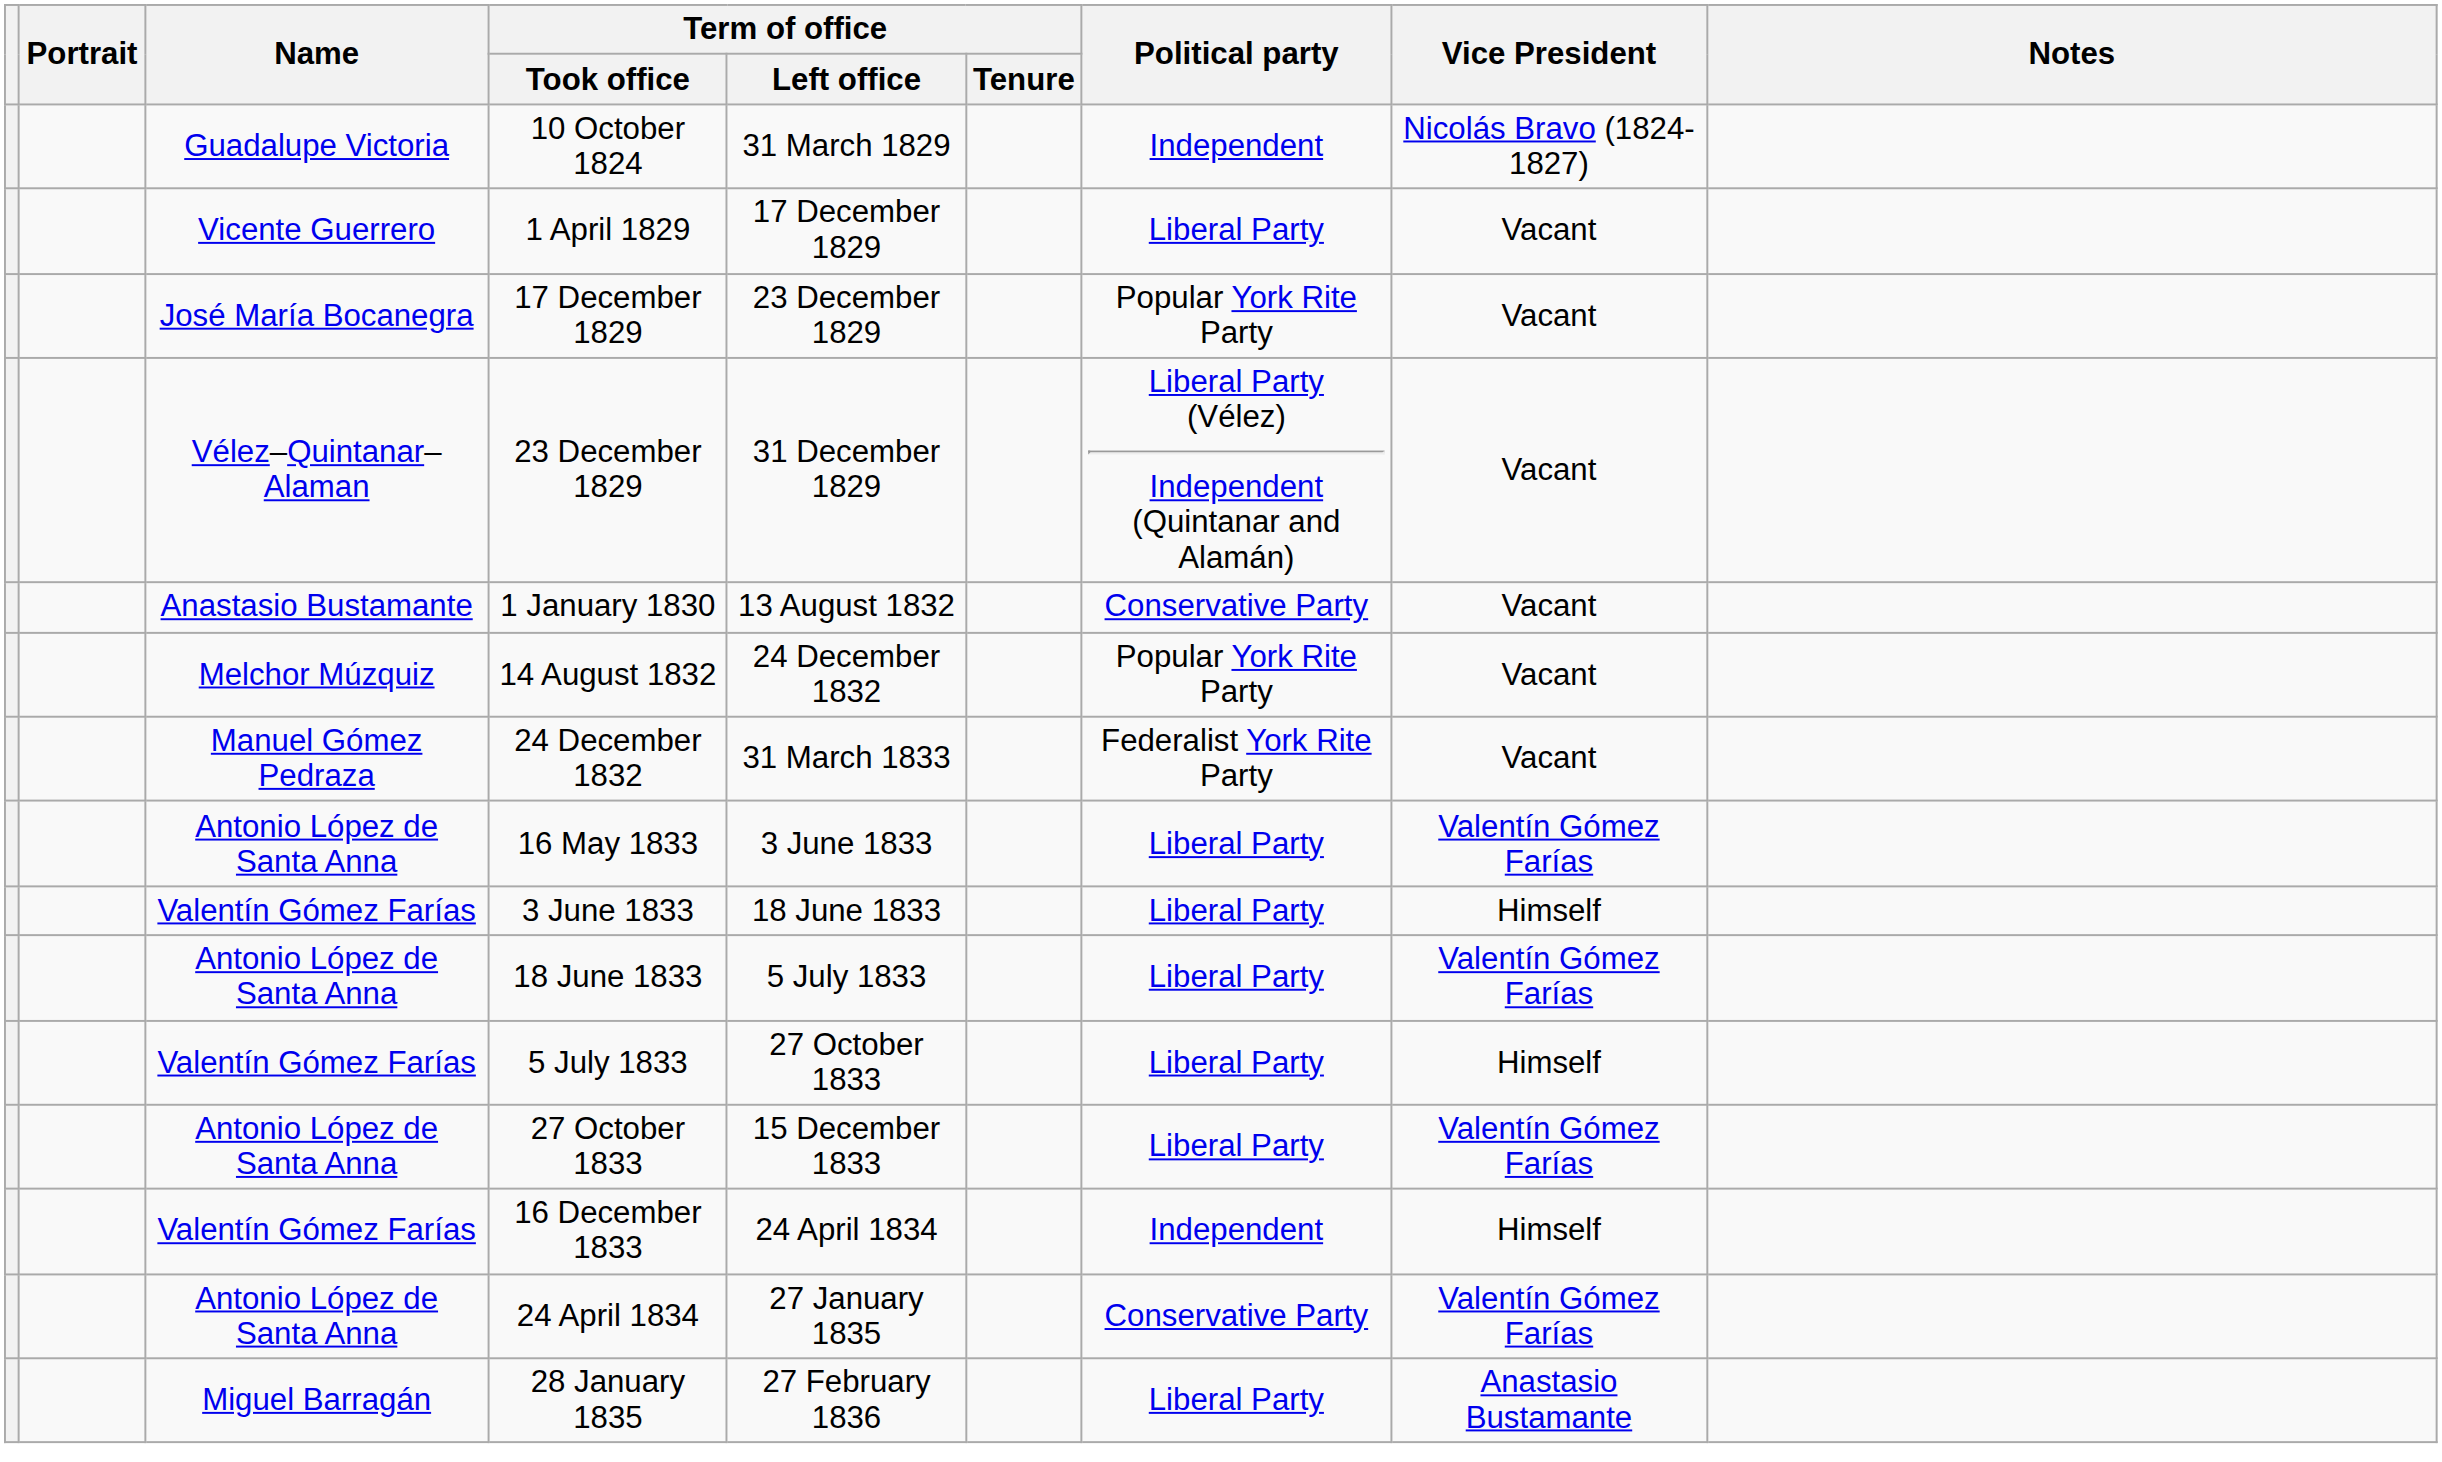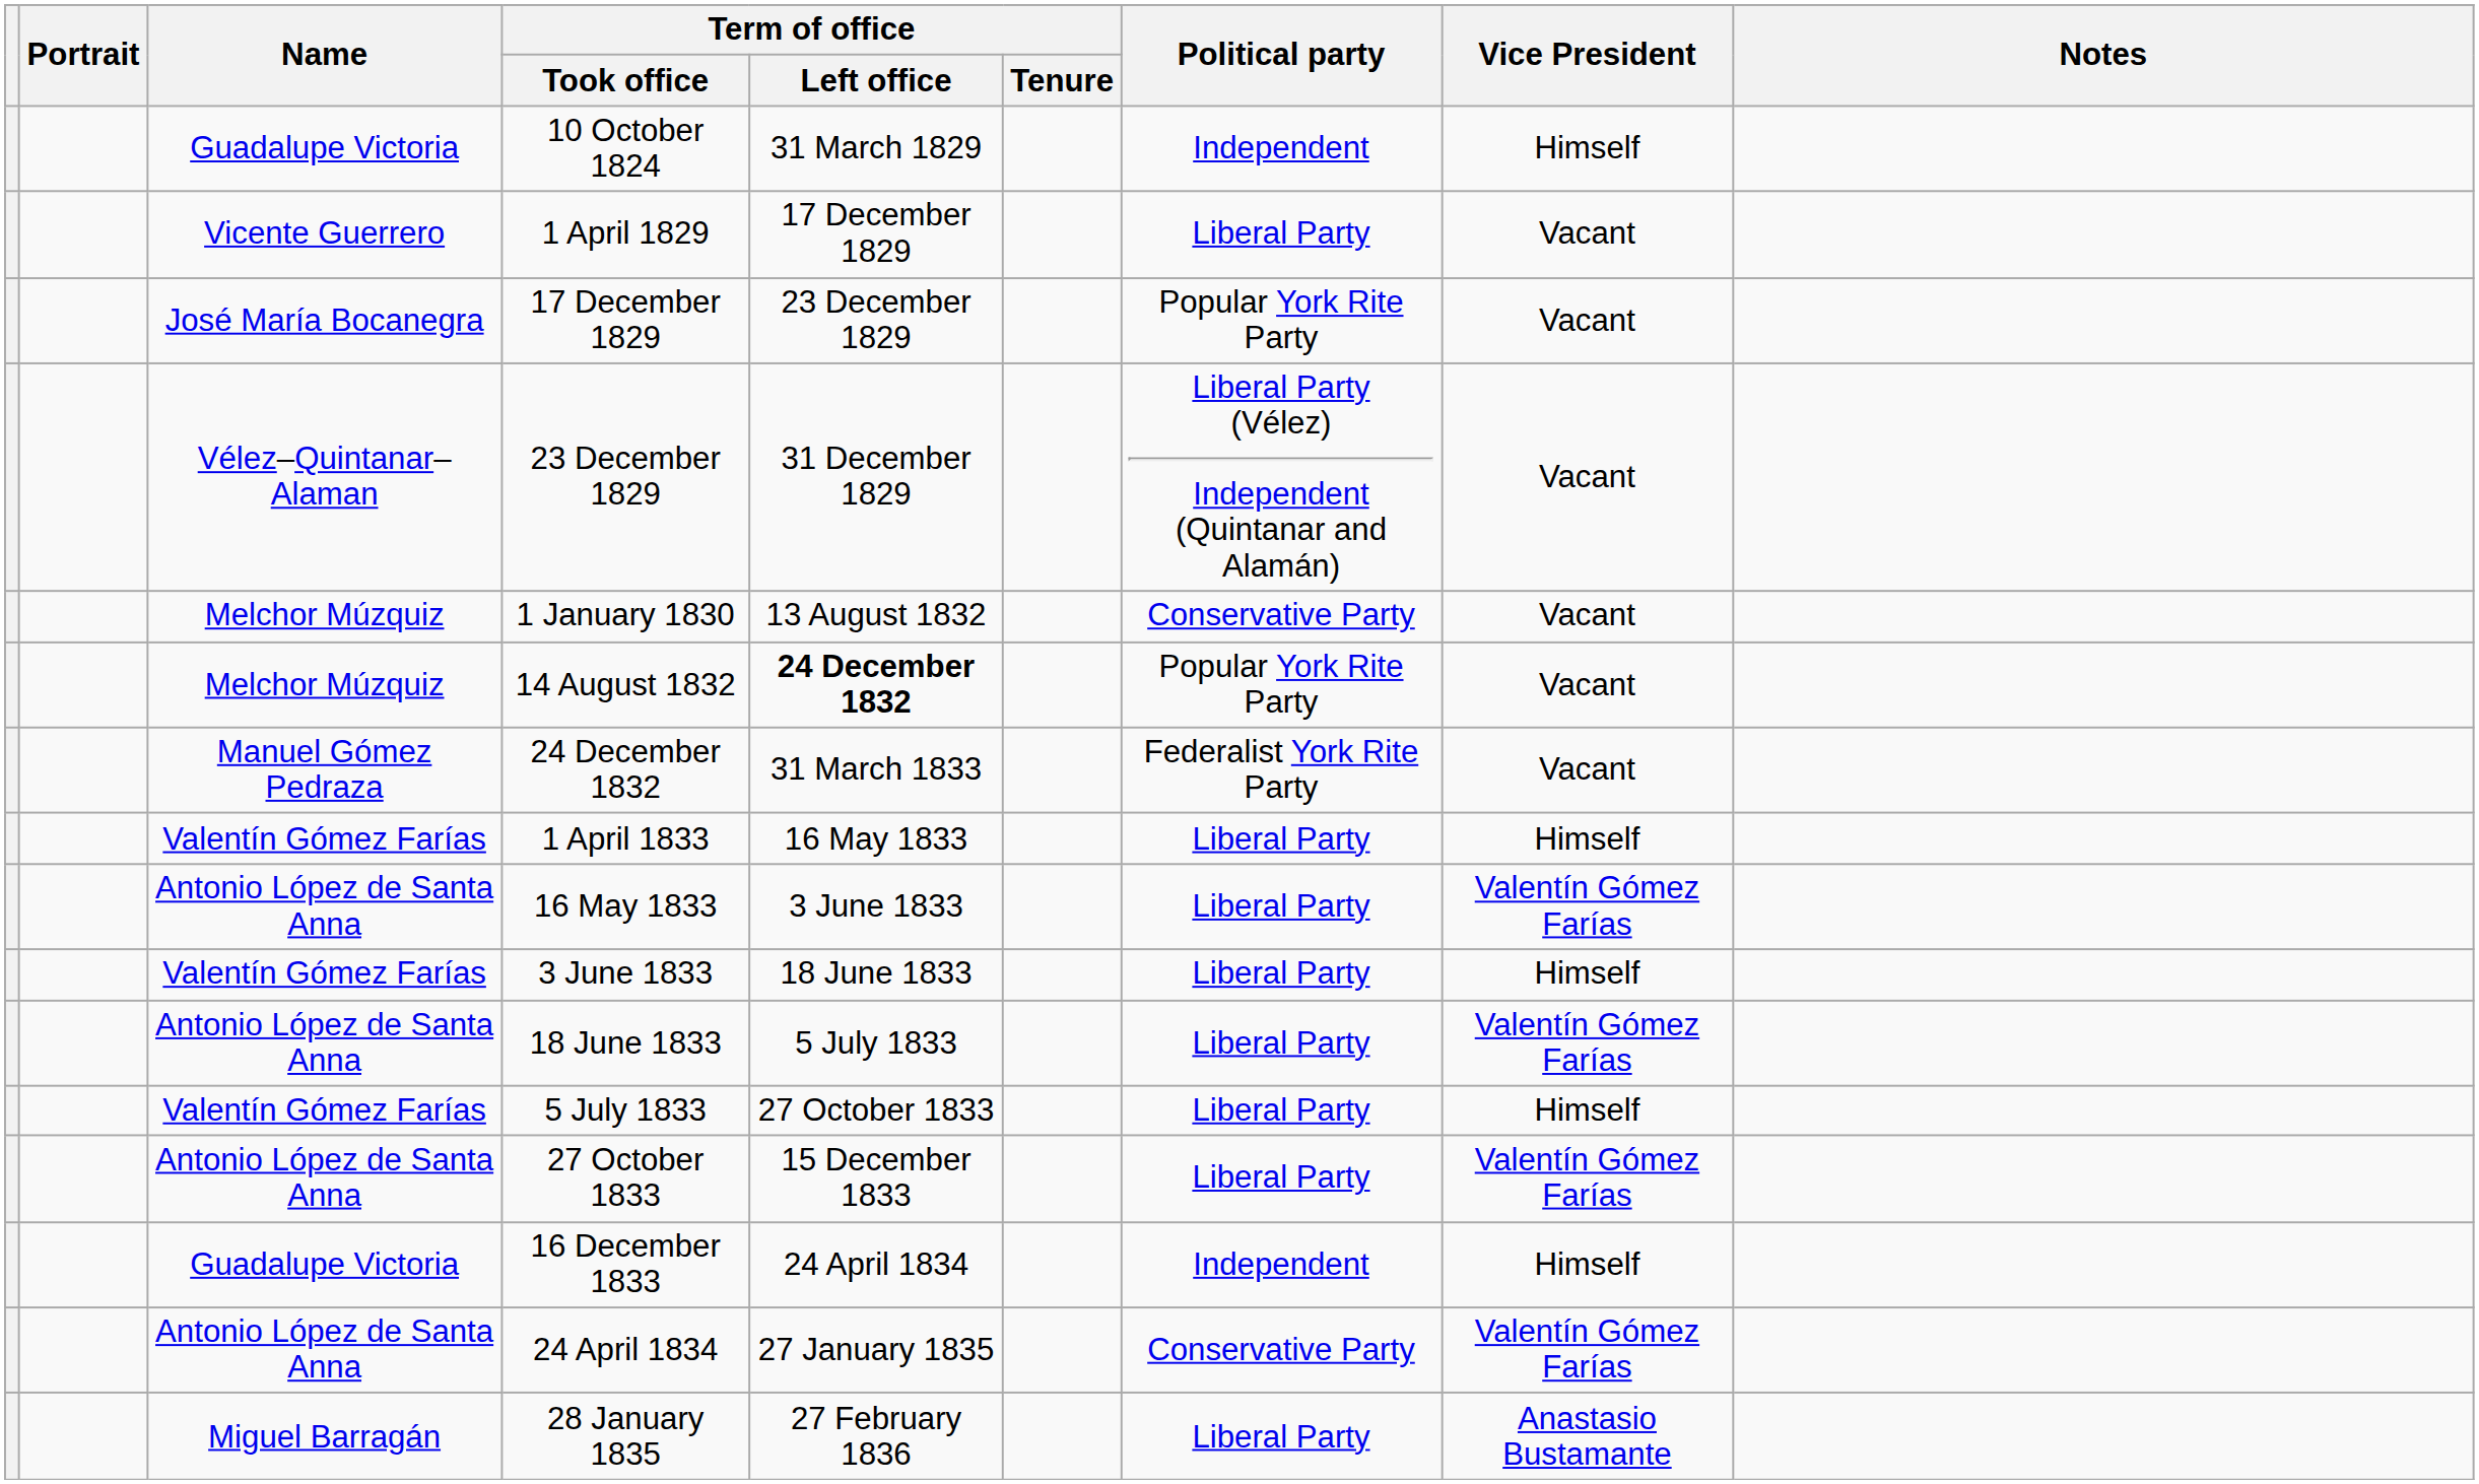10 October 1824 | Vice President: Nicolás Bravo (1824-1827) -> Himself
1 January 1830 | Name: Anastasio Bustamante -> Melchor Múzquiz
14 August 1832 | Term of office / Left office: normal -> bold
+ row: Valentín Gómez Farías | 1 April 1833 | 16 May 1833 | Liberal Party | Himself
16 December 1833 | Name: Valentín Gómez Farías -> Guadalupe Victoria
